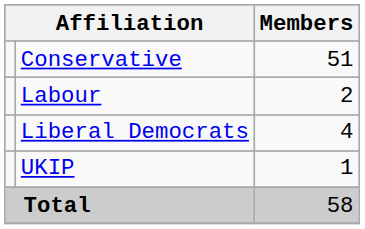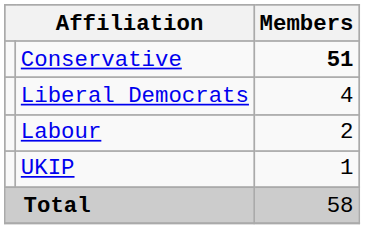Conservative | Members: normal -> bold
rows swapped: Liberal Democrats <-> Labour
